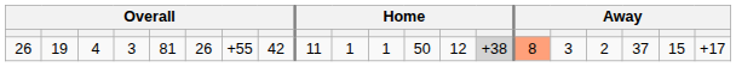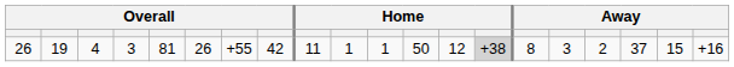row 3 | column 15: lightsalmon background -> no background
row 3 | column 20: +17 -> +16
